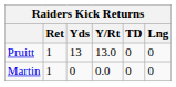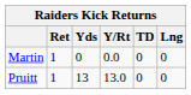rows swapped: Pruitt <-> Martin
